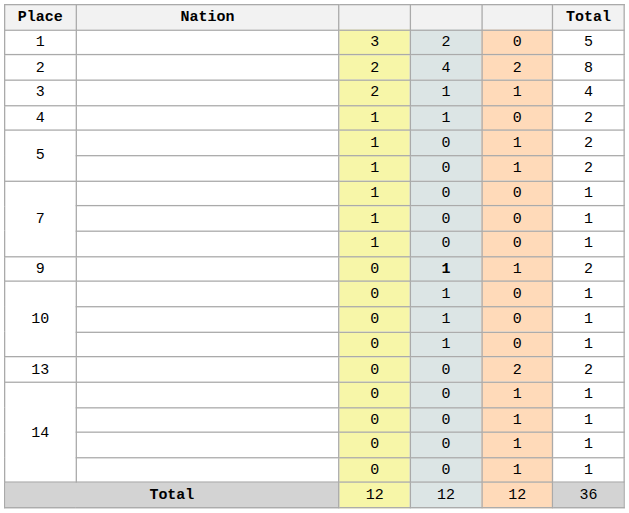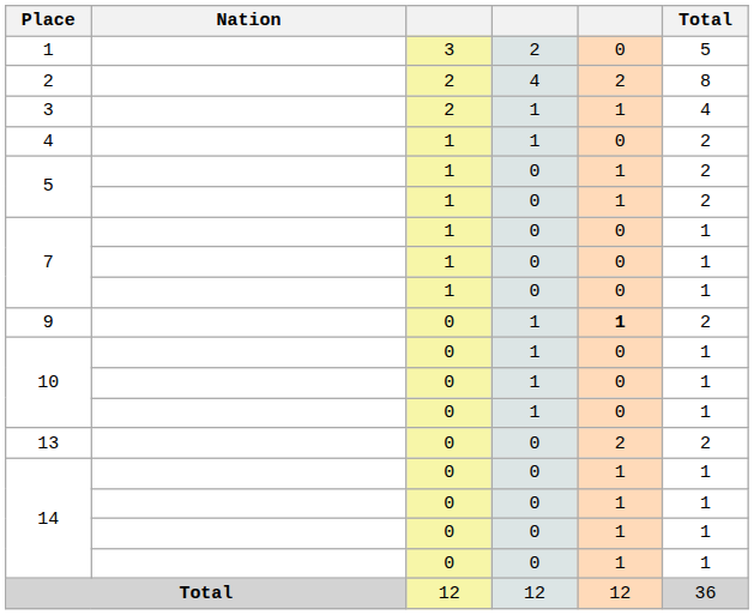9 | column 4: bold -> normal
9 | column 5: normal -> bold
